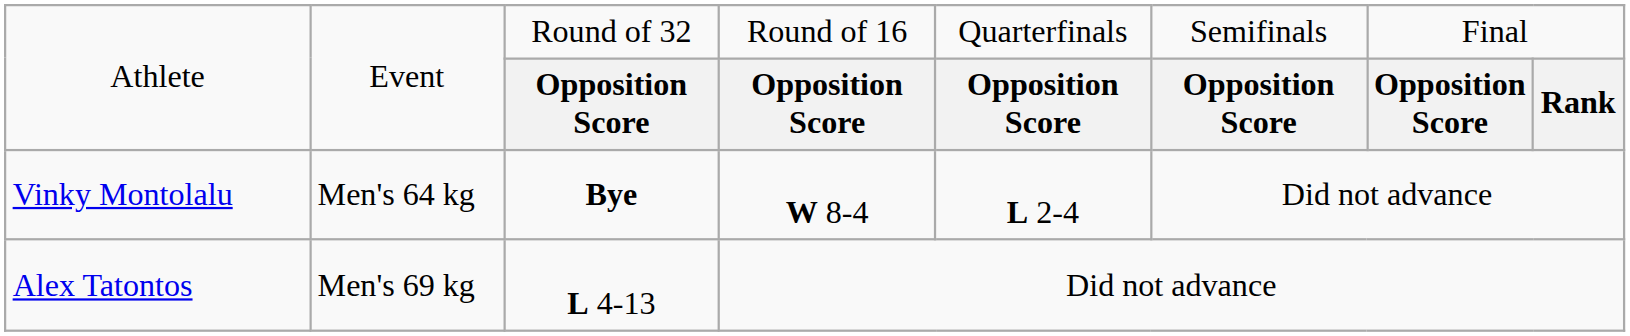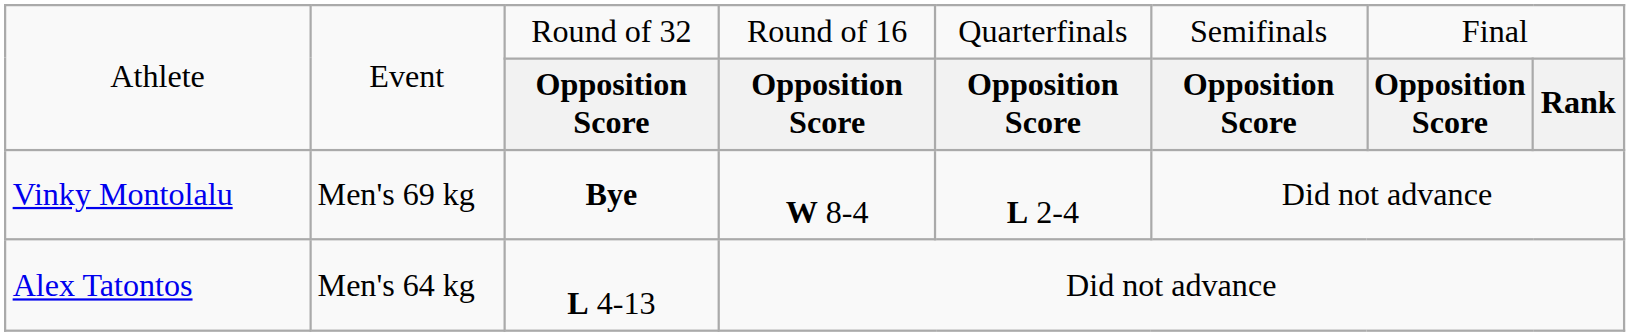Vinky Montolalu | column 2: Men's 64 kg -> Men's 69 kg
Alex Tatontos | column 2: Men's 69 kg -> Men's 64 kg
